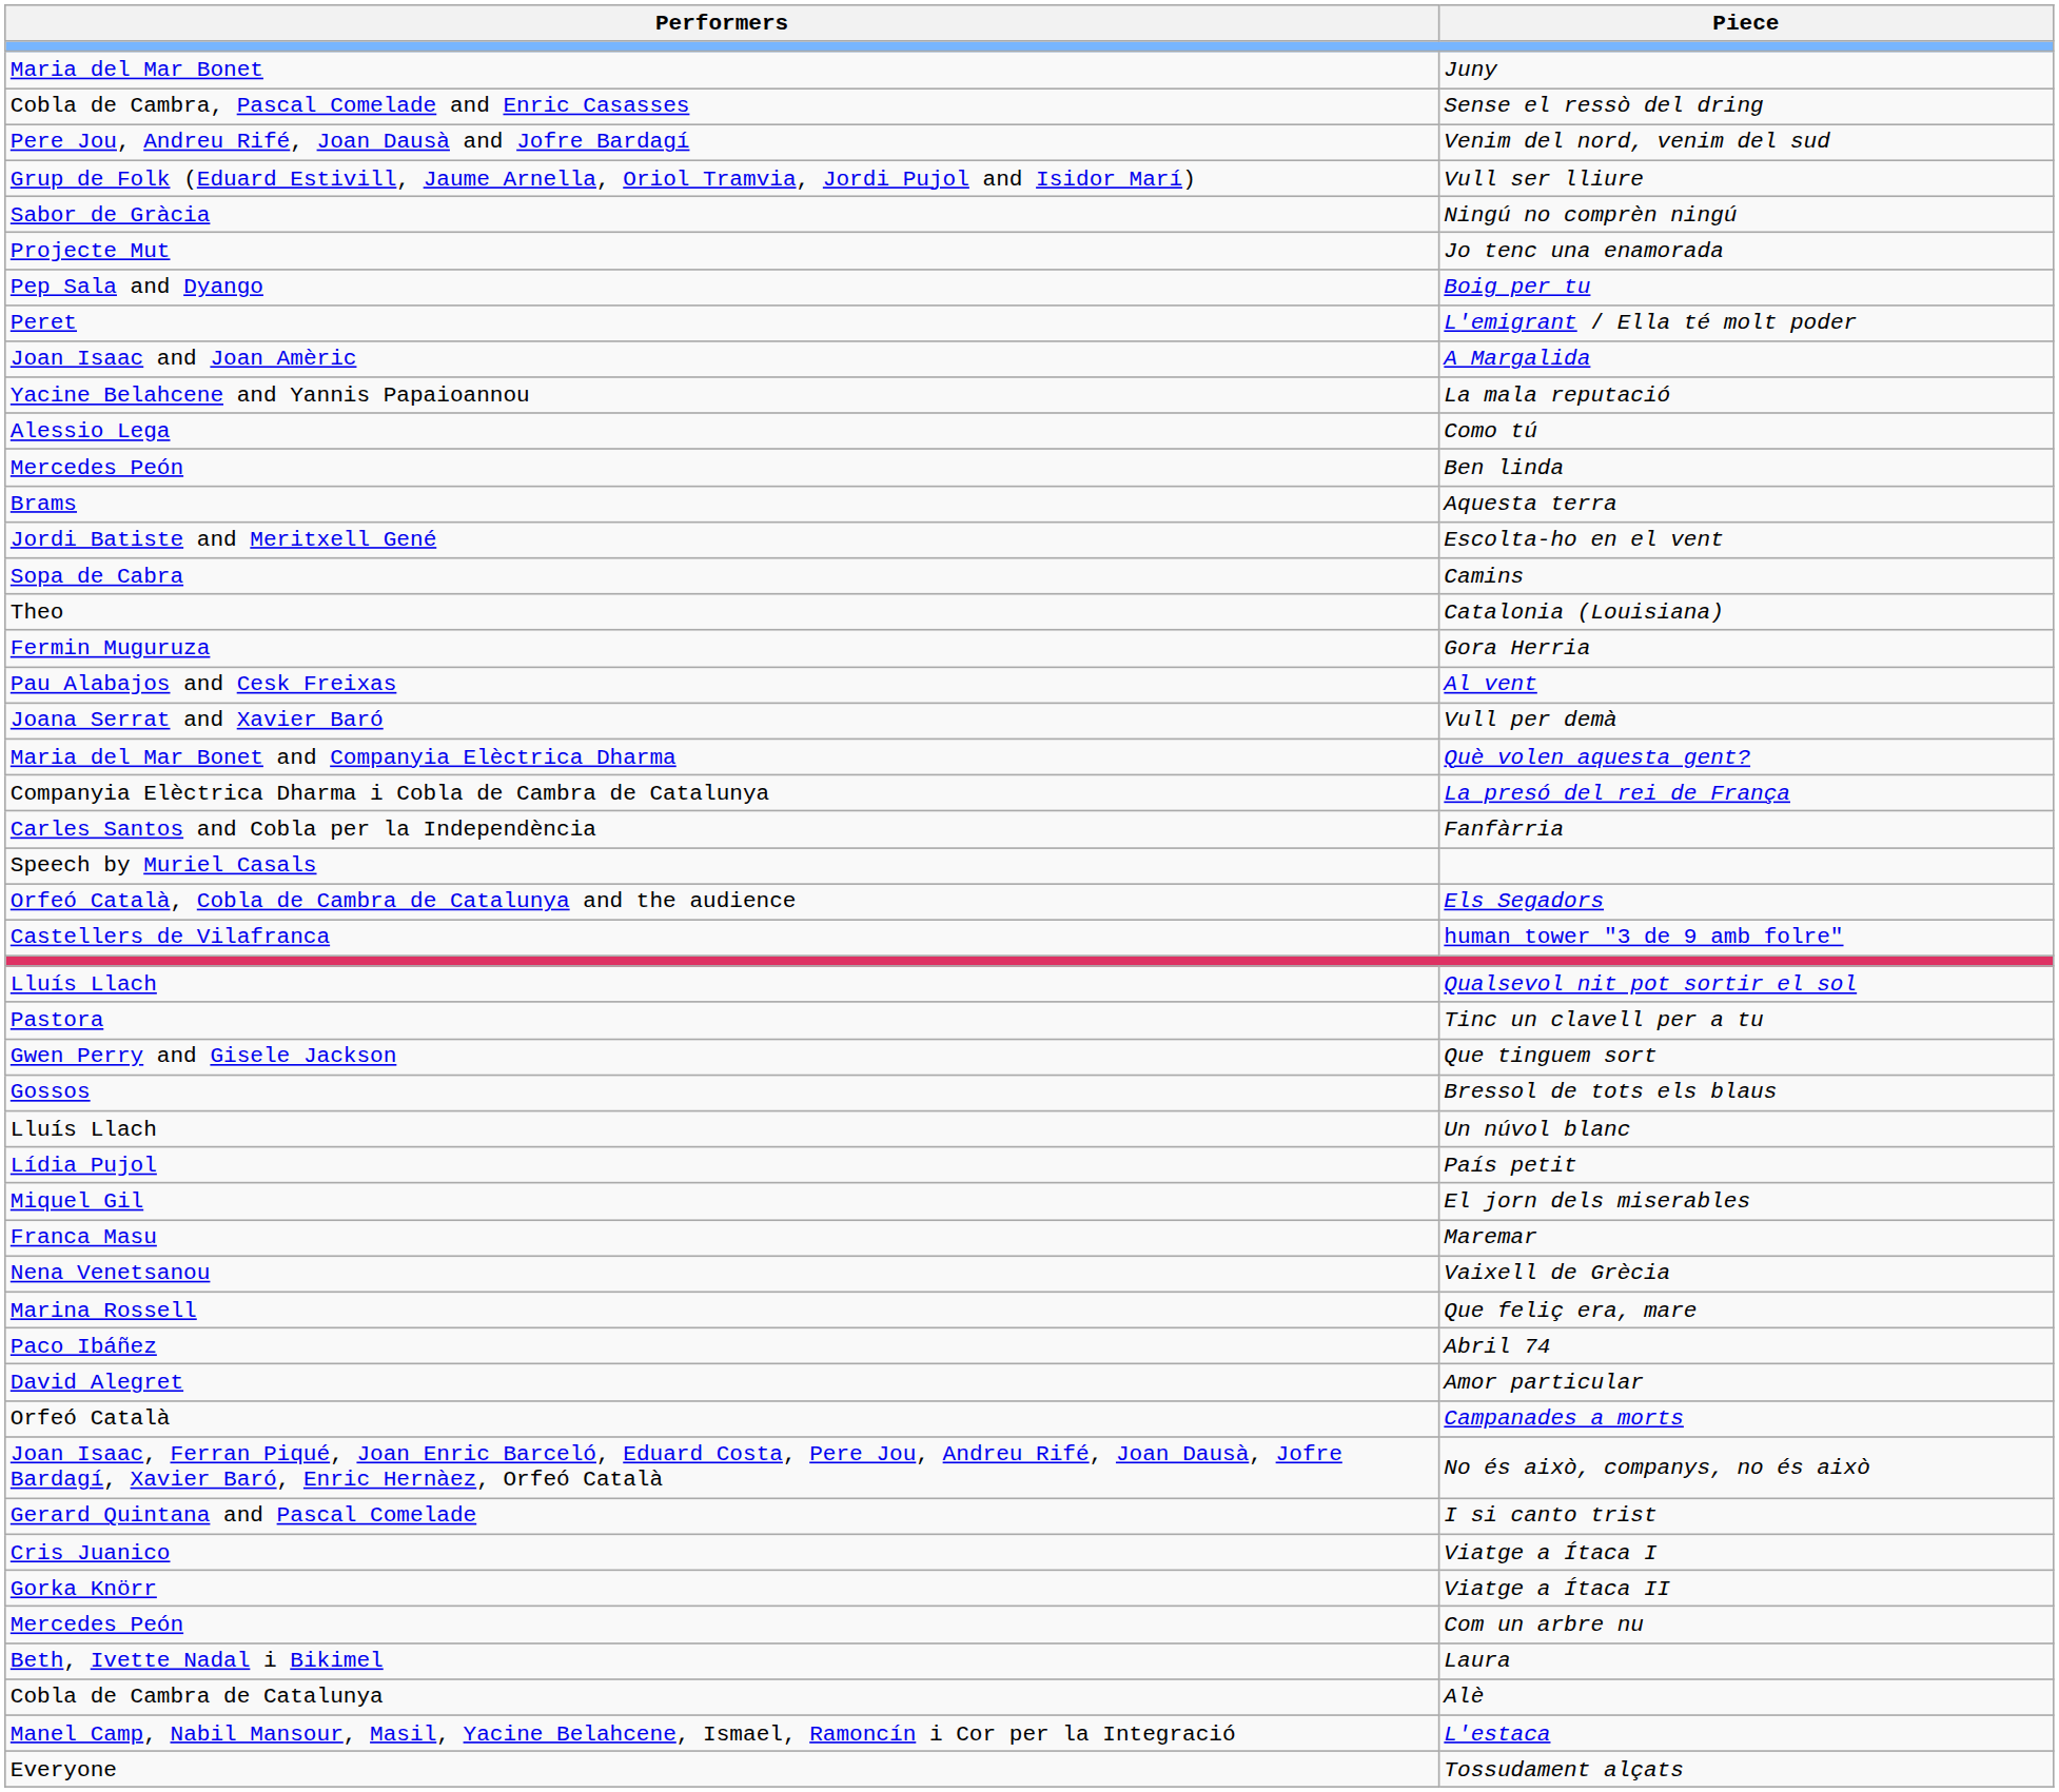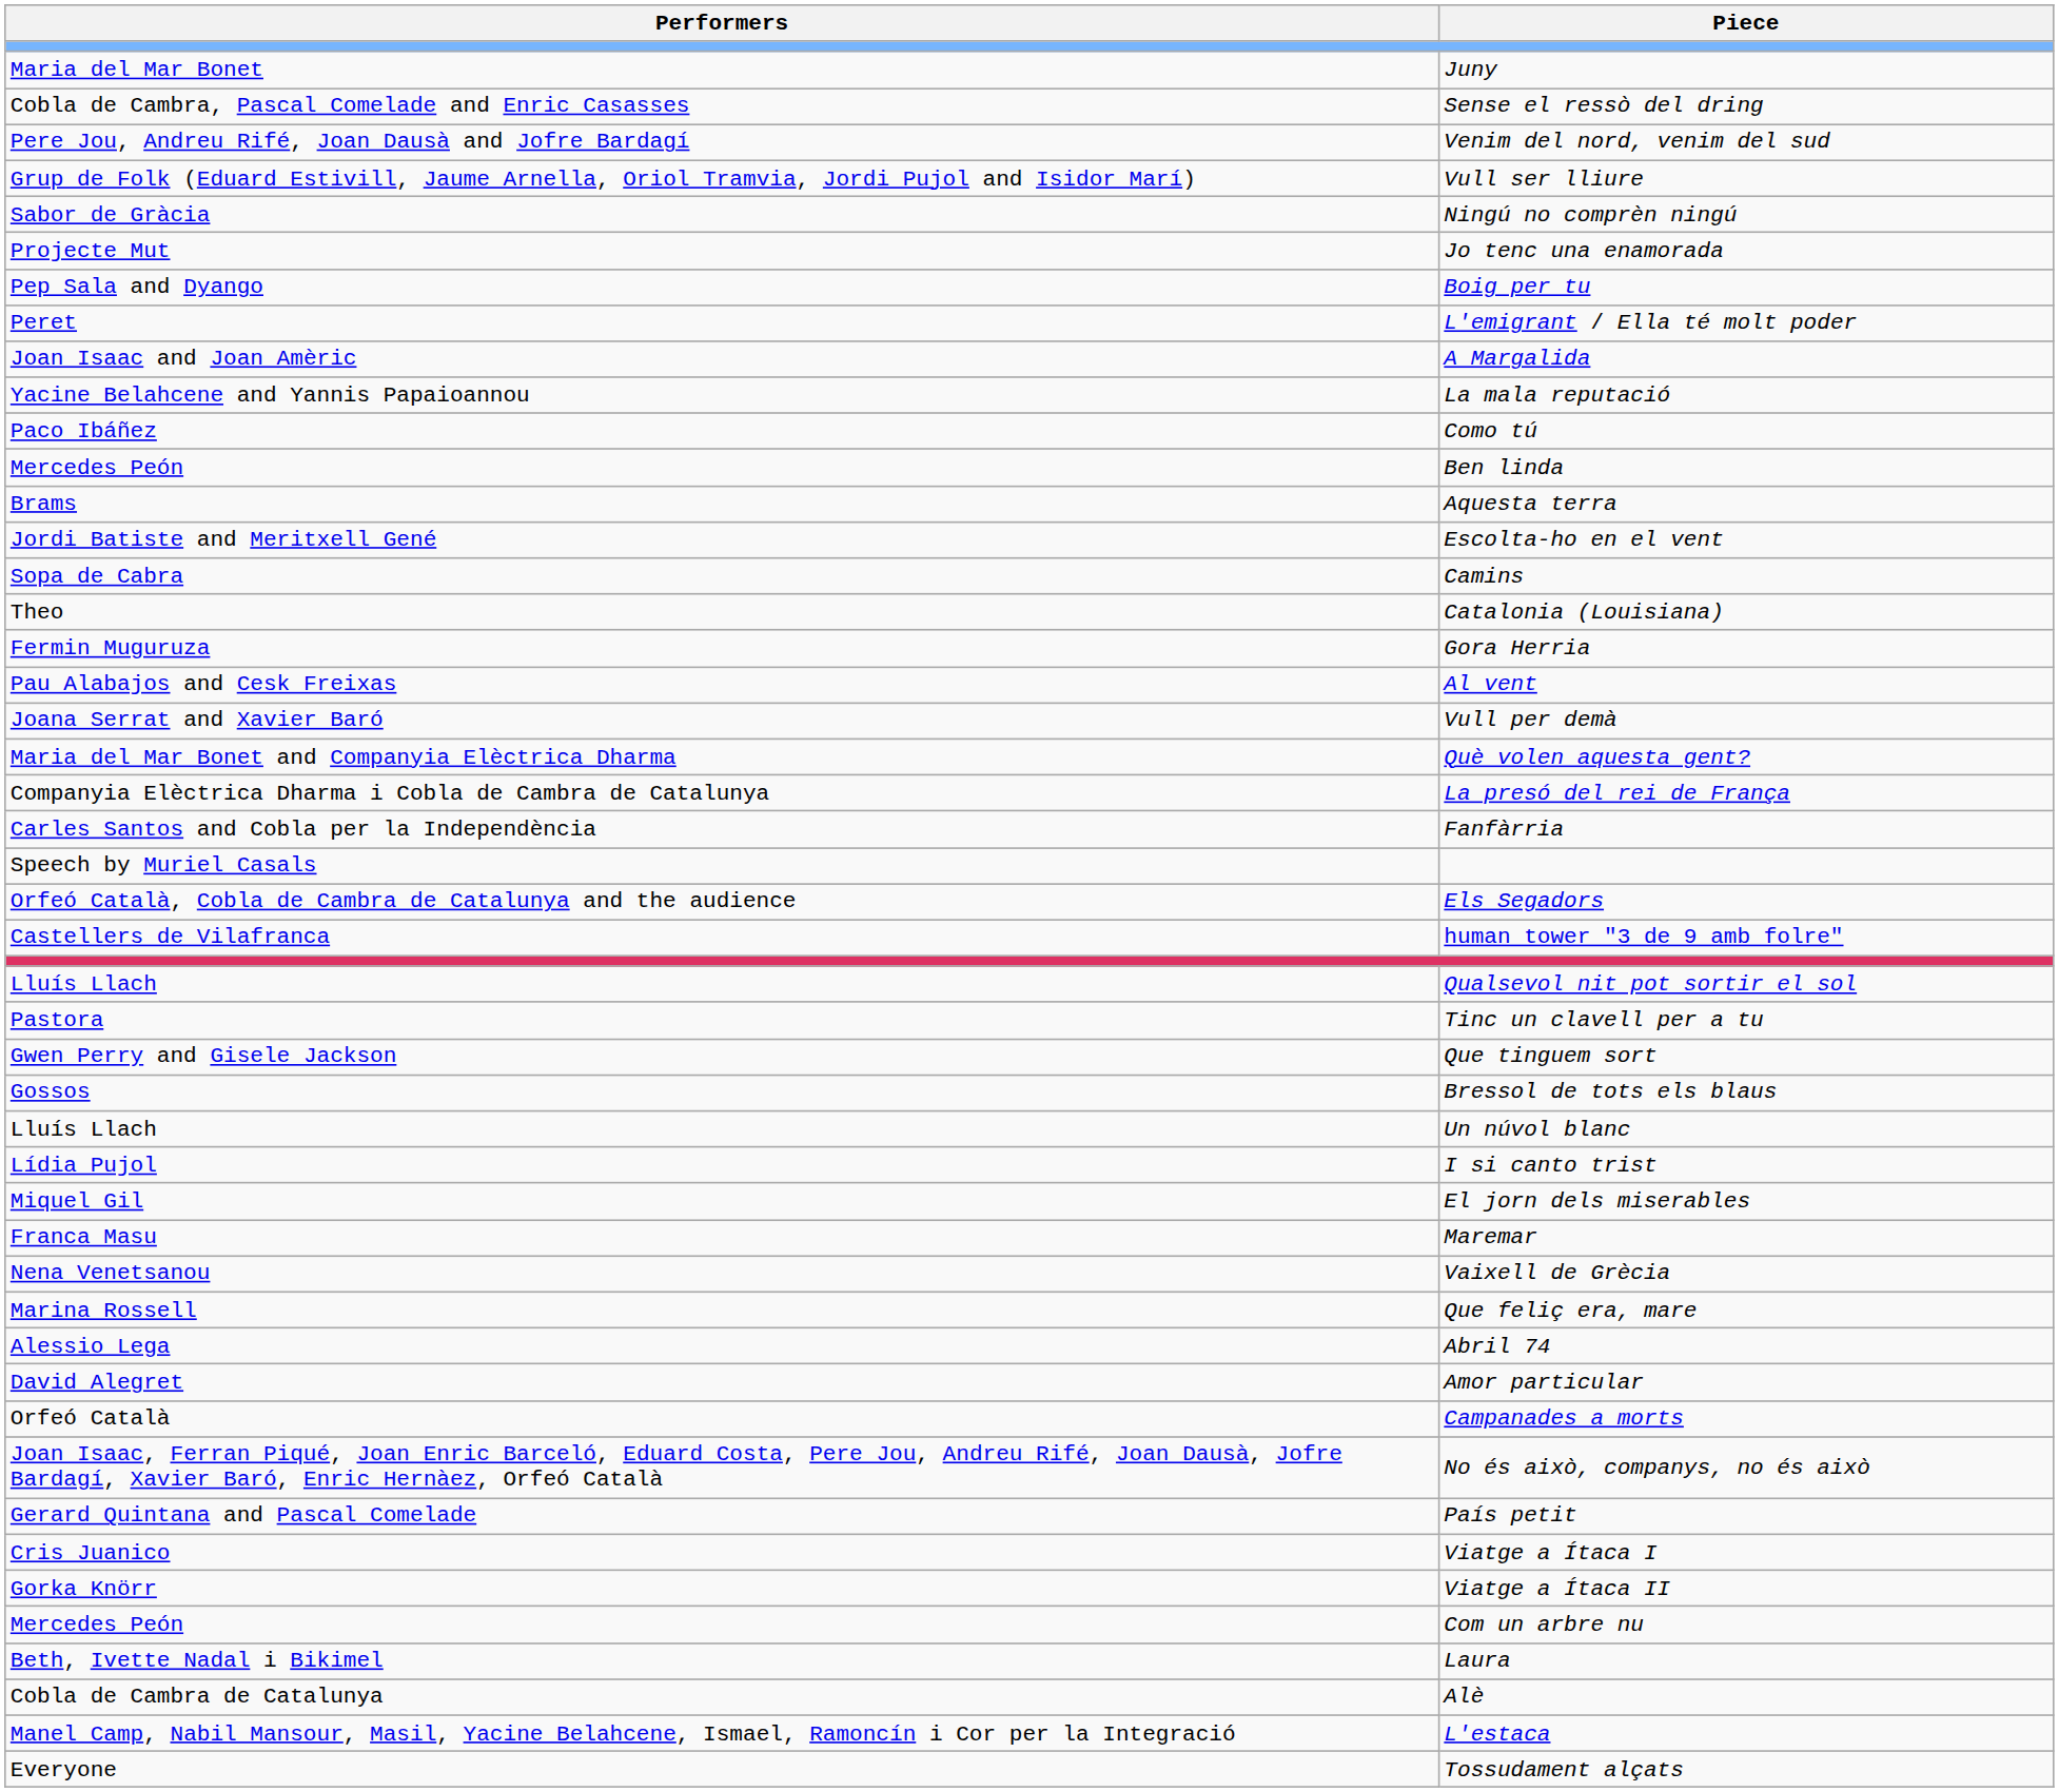row 13 | Performers: Alessio Lega -> Paco Ibáñez
row 34 | Piece: País petit -> I si canto trist
row 39 | Performers: Paco Ibáñez -> Alessio Lega
row 43 | Piece: I si canto trist -> País petit
